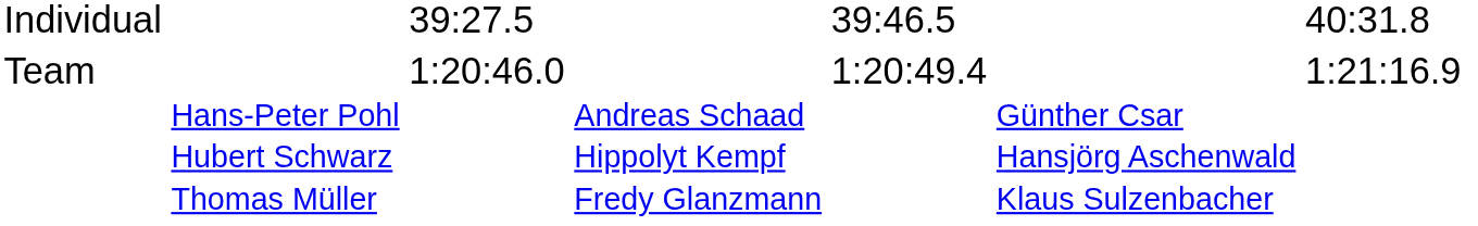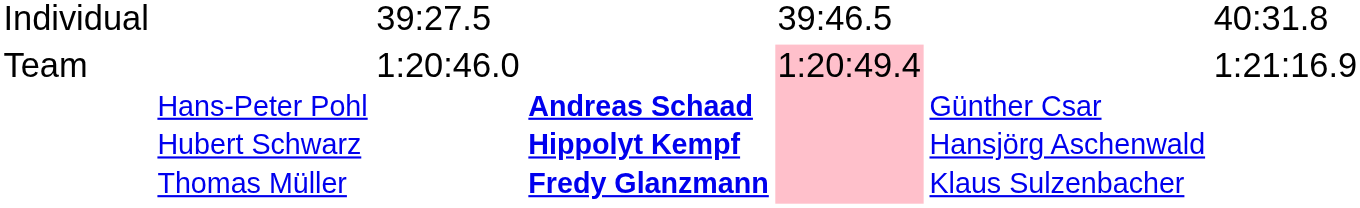Team | column 4: normal -> bold
Team | column 5: no background -> pink background
